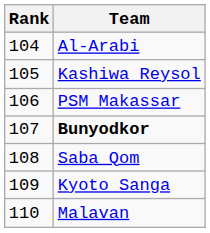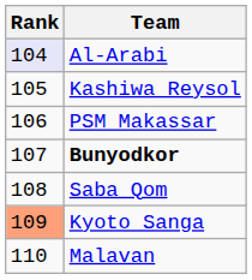Al-Arabi | Rank: no background -> lavender background
Kyoto Sanga | Rank: no background -> lightsalmon background
